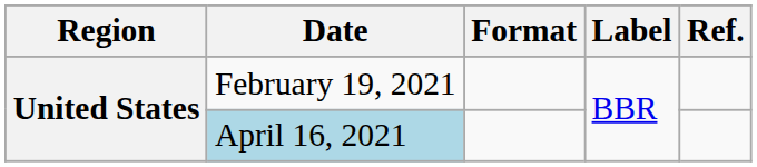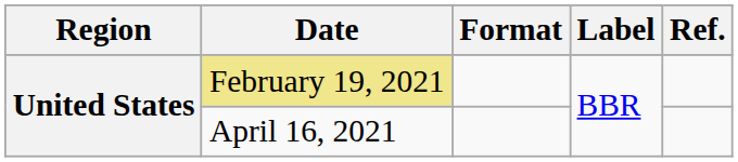February 19, 2021 | Date: no background -> khaki background
April 16, 2021 | Date: lightblue background -> no background
